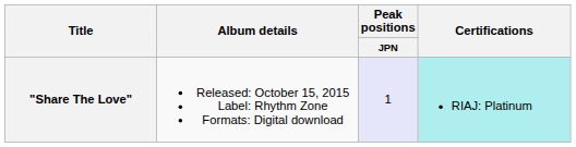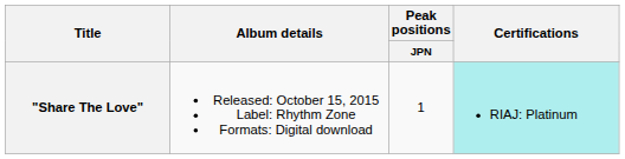"Share The Love" | Peak positions / JPN: lavender background -> no background
